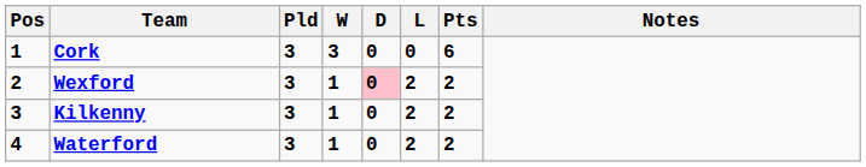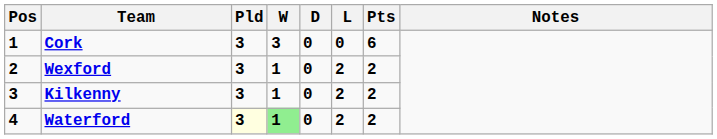Wexford | D: pink background -> no background
Waterford | Pld: no background -> lightyellow background
Waterford | W: no background -> lightgreen background
